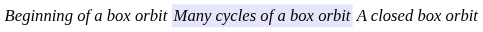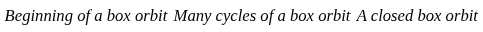Beginning of a box orbit | column 2: lavender background -> no background
